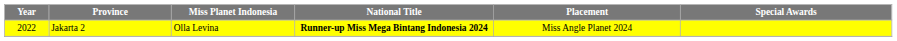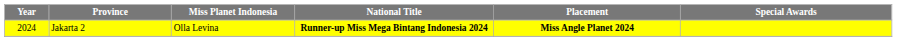Jakarta 2 | Year: 2022 -> 2024
Jakarta 2 | Placement: normal -> bold
